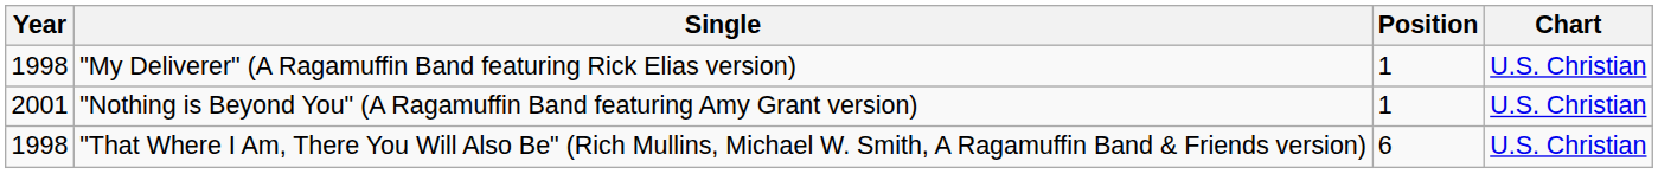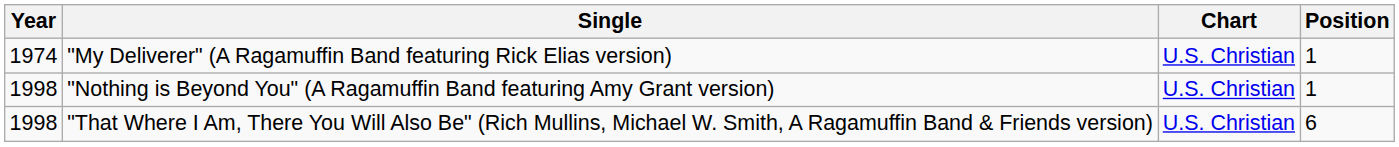columns swapped: Chart <-> Position
row 2 | Year: 1998 -> 1974
row 3 | Year: 2001 -> 1998
